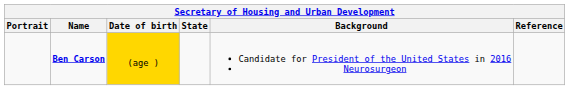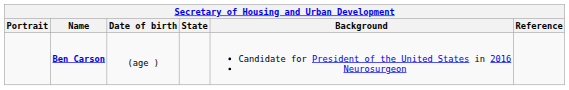Ben Carson | Date of birth: gold background -> no background
